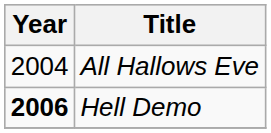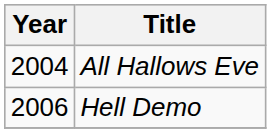Hell Demo | Year: bold -> normal
